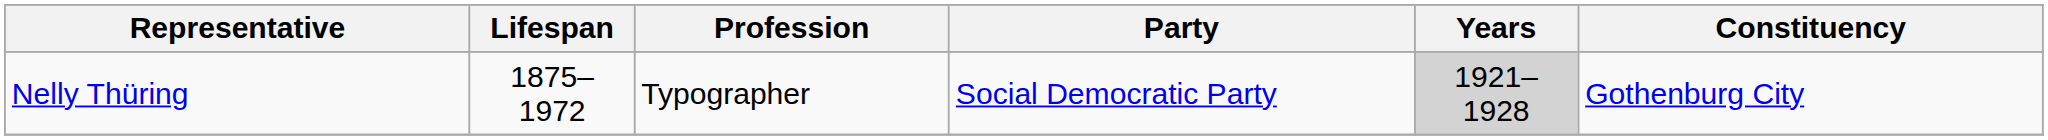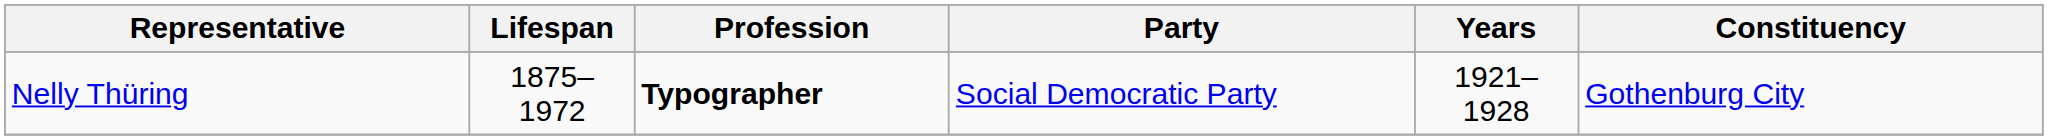Nelly Thüring | Profession: normal -> bold
Nelly Thüring | Years: lightgrey background -> no background
